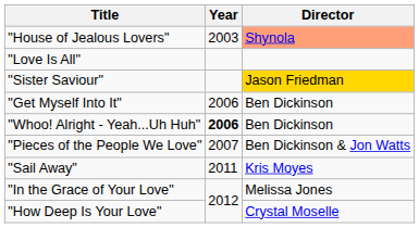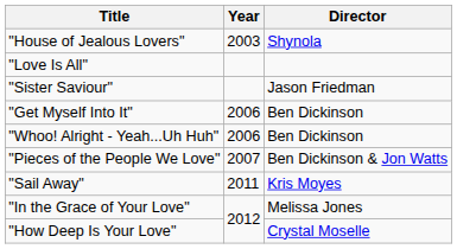"House of Jealous Lovers" | Director: lightsalmon background -> no background
"Sister Saviour" | Director: gold background -> no background
"Whoo! Alright - Yeah...Uh Huh" | Year: bold -> normal
